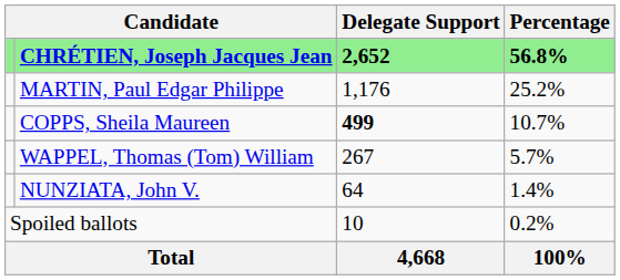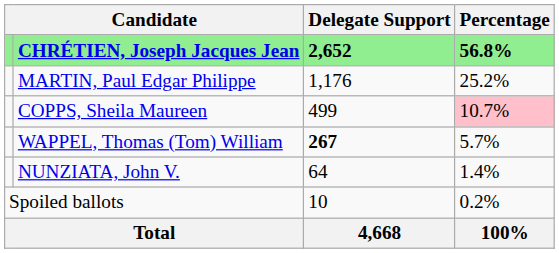COPPS, Sheila Maureen | Delegate Support: bold -> normal
COPPS, Sheila Maureen | Percentage: no background -> pink background
WAPPEL, Thomas (Tom) William | Delegate Support: normal -> bold
